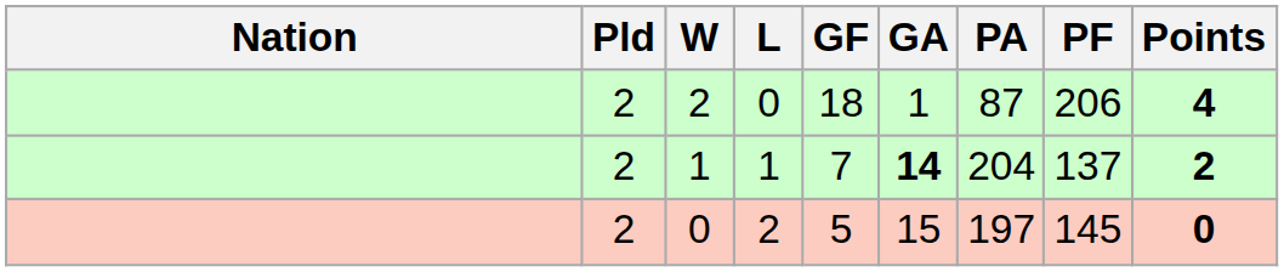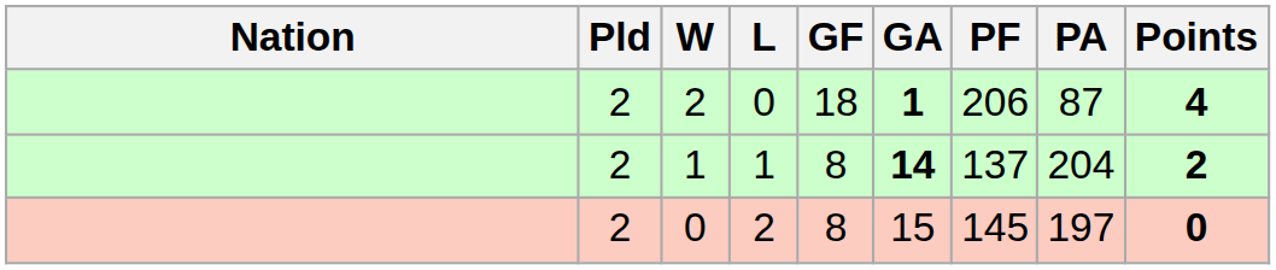columns swapped: PF <-> PA
row 2 | GA: normal -> bold
row 3 | GF: 7 -> 8
row 4 | GF: 5 -> 8
